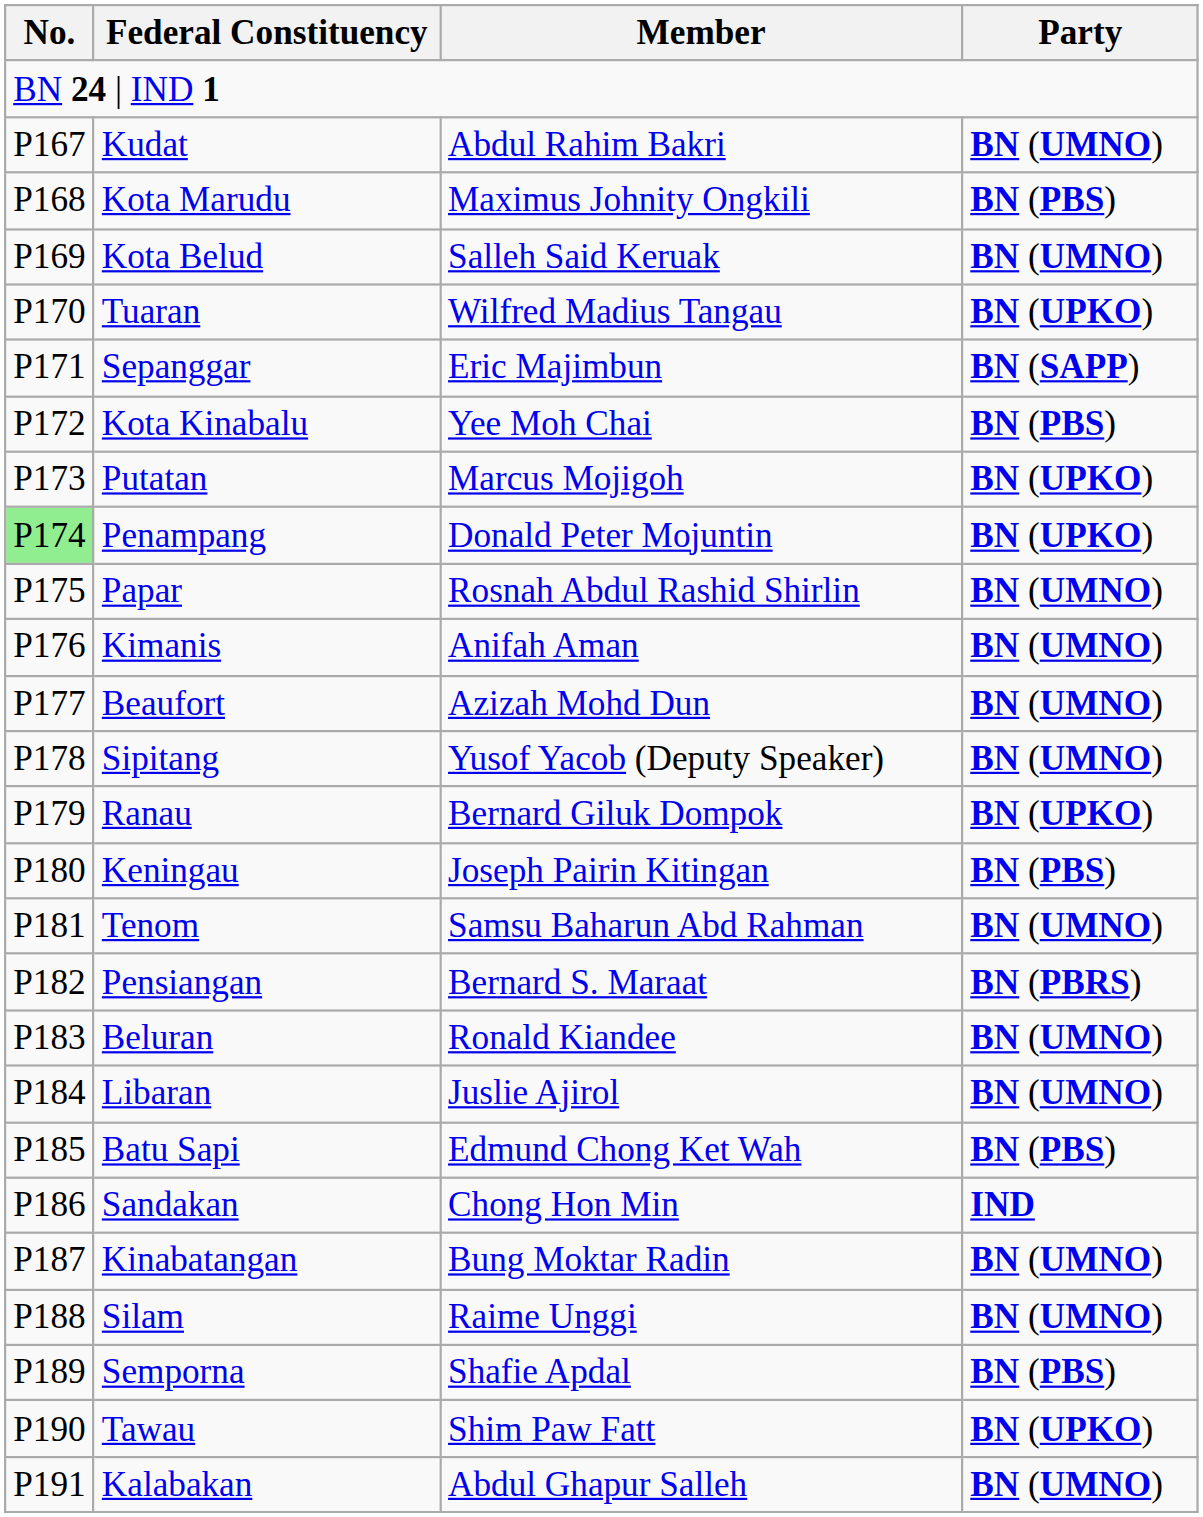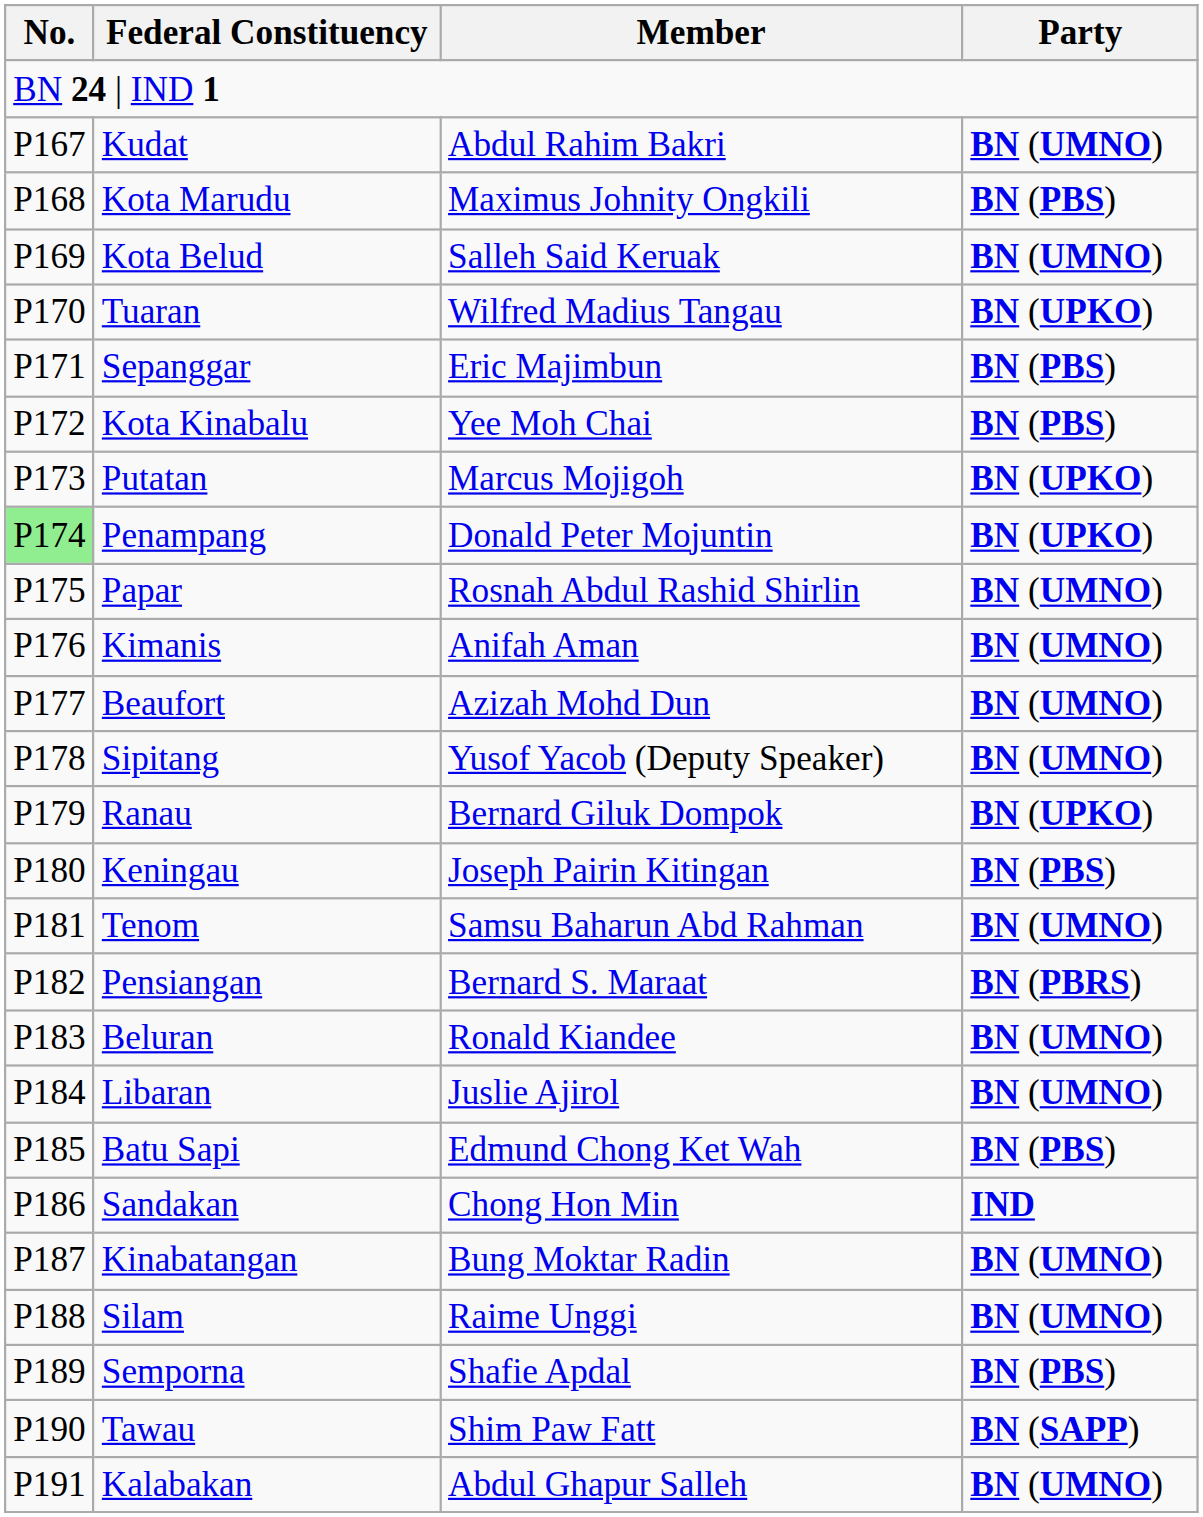Sepanggar | Party: BN (SAPP) -> BN (PBS)
Tawau | Party: BN (UPKO) -> BN (SAPP)
